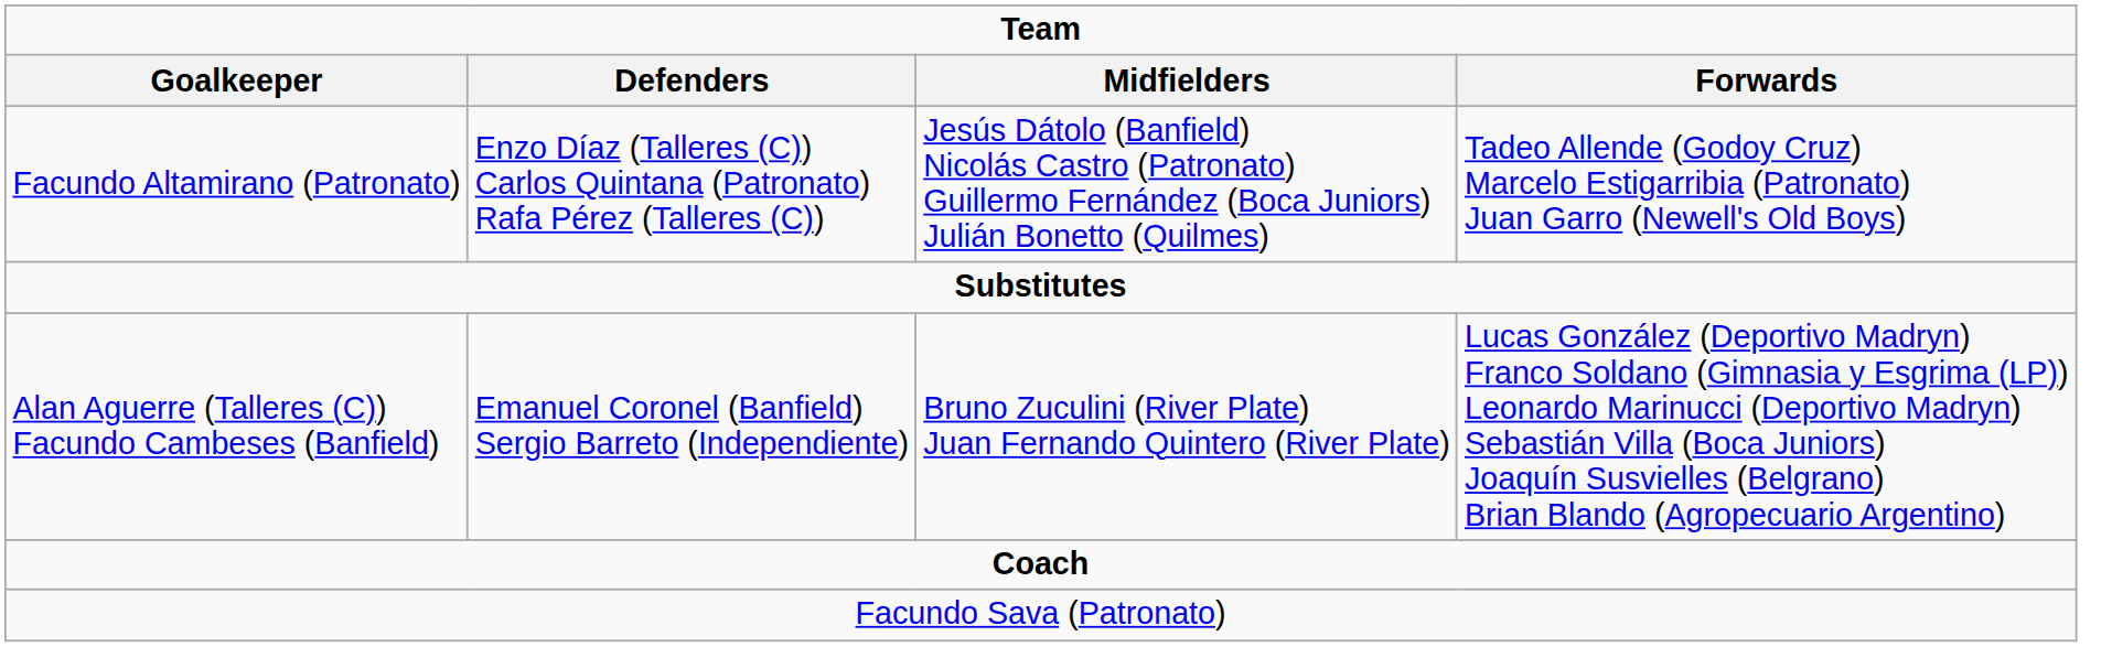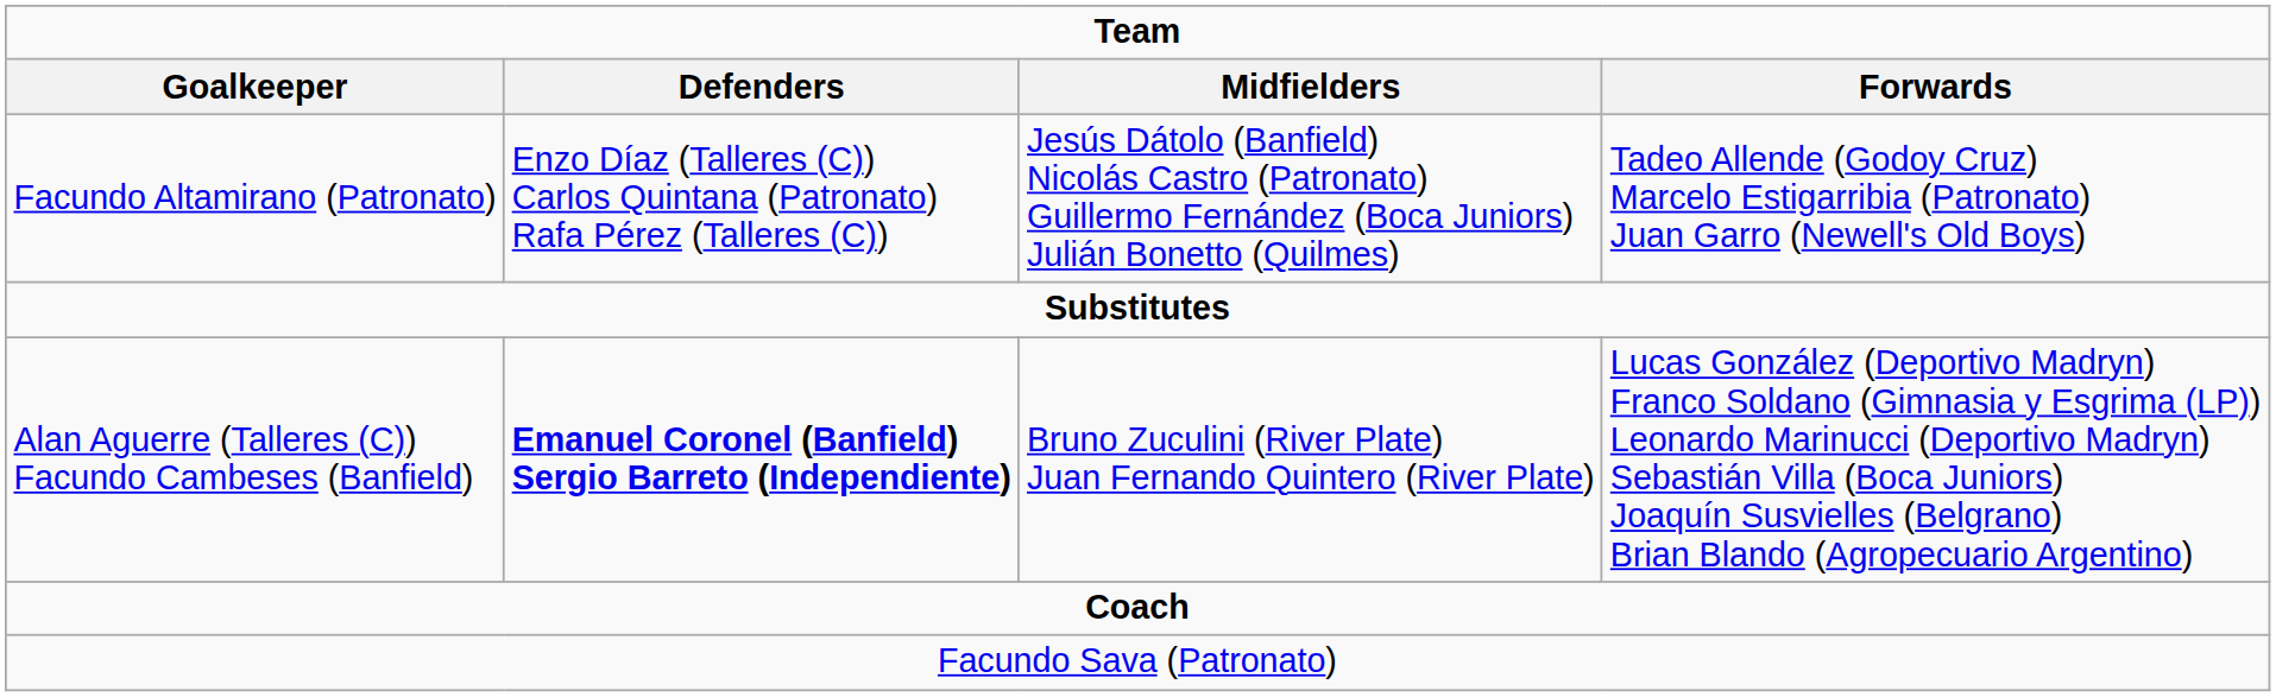Alan Aguerre (Talleres (C)) Facundo Cambeses (Banfield) | Defenders: normal -> bold
